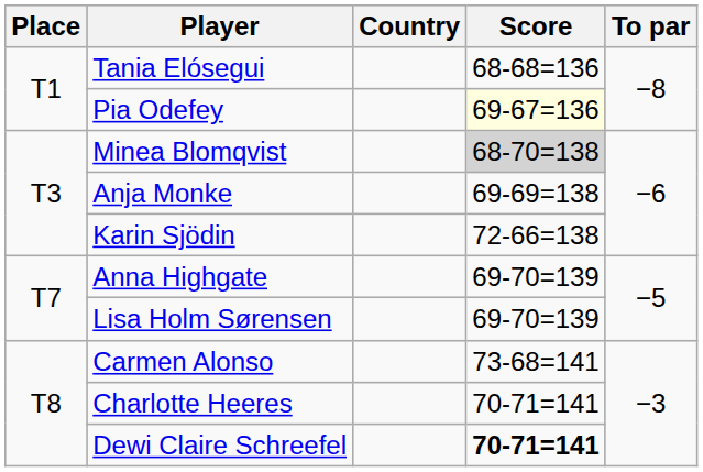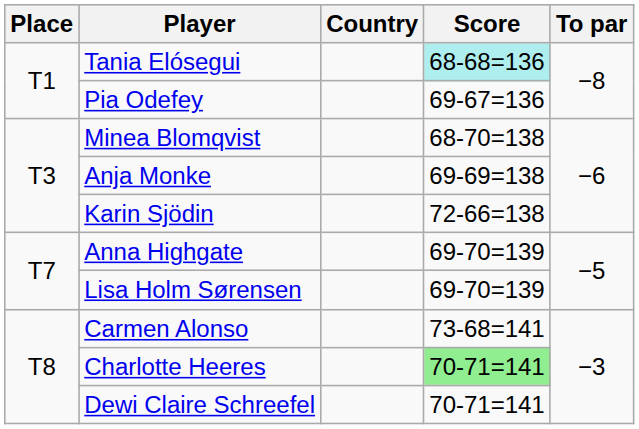Tania Elósegui | Score: no background -> paleturquoise background
Pia Odefey | Score: lightyellow background -> no background
Minea Blomqvist | Score: lightgrey background -> no background
Charlotte Heeres | Score: no background -> lightgreen background
Dewi Claire Schreefel | Score: bold -> normal
